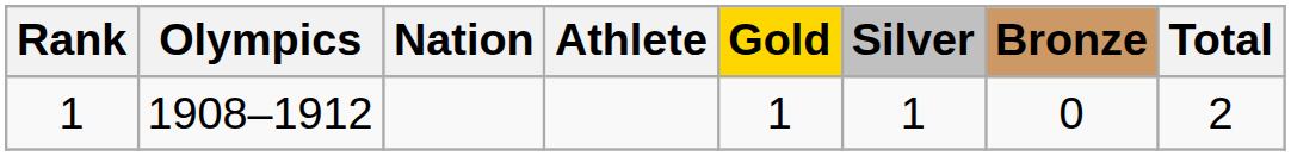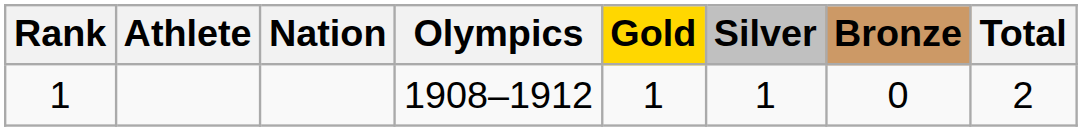columns swapped: Athlete <-> Olympics
